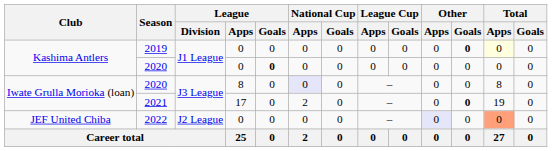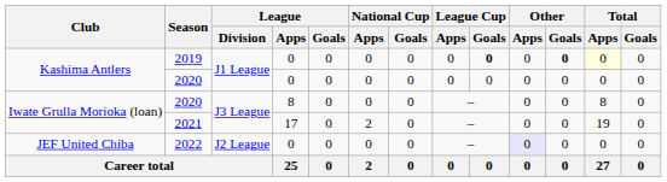2019 | League Cup / Goals: normal -> bold
Kashima Antlers / 2020 | League / Goals: bold -> normal
Iwate Grulla Morioka (loan) / 2020 | National Cup / Apps: lavender background -> no background
2021 | Other / Goals: bold -> normal
2022 | Total / Apps: lightsalmon background -> no background
